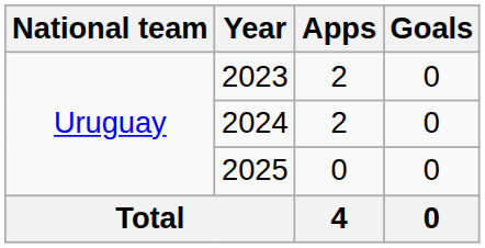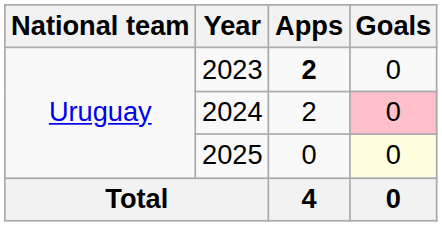2023 | Apps: normal -> bold
2024 | Goals: no background -> pink background
2025 | Goals: no background -> lightyellow background
